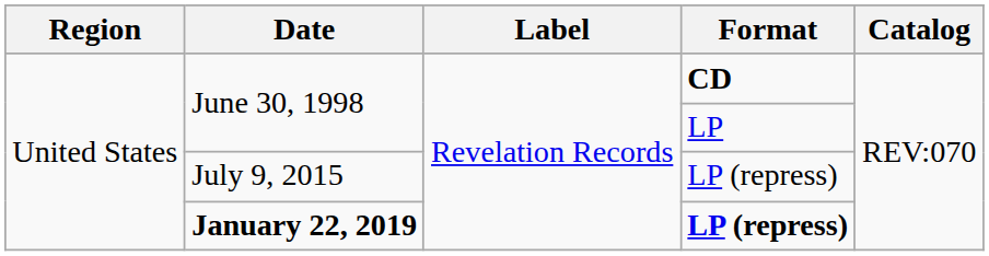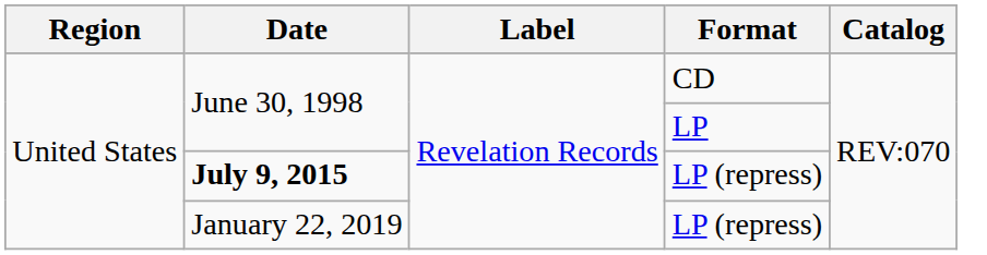June 30, 1998 / CD | Format: bold -> normal
July 9, 2015 | Date: normal -> bold
January 22, 2019 | Date: bold -> normal
January 22, 2019 | Format: bold -> normal
